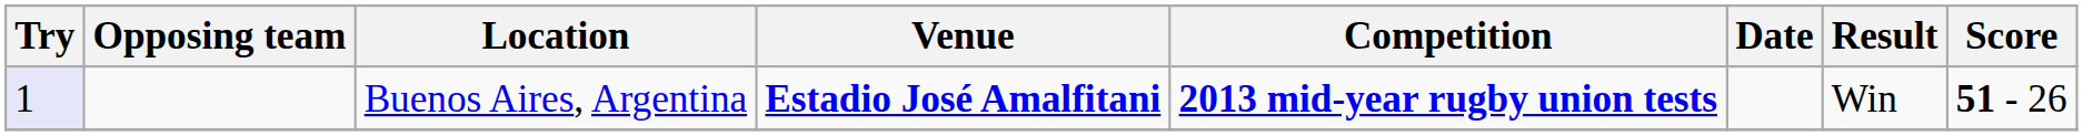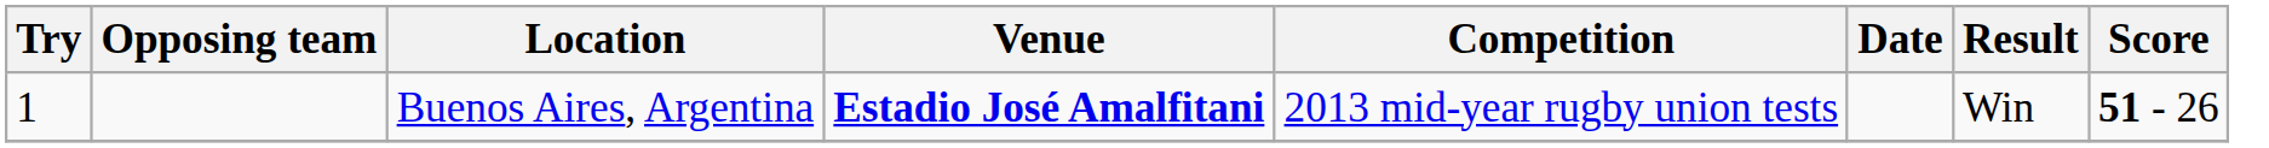Buenos Aires, Argentina | Try: lavender background -> no background
Buenos Aires, Argentina | Competition: bold -> normal
